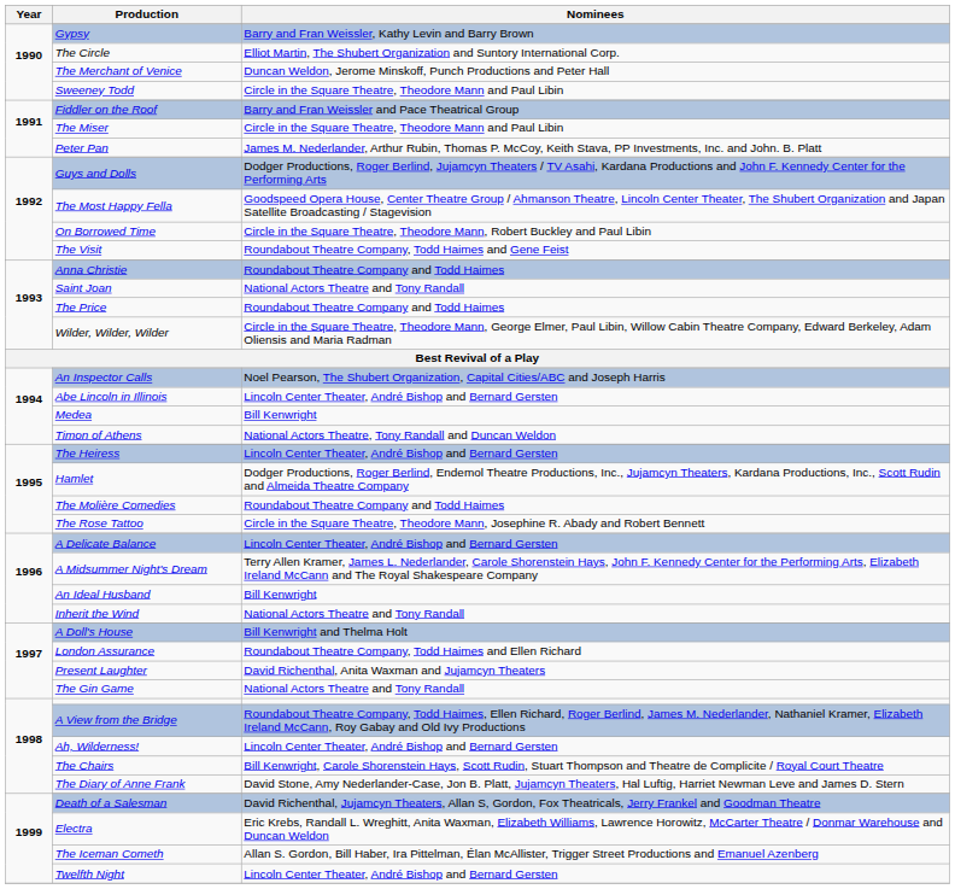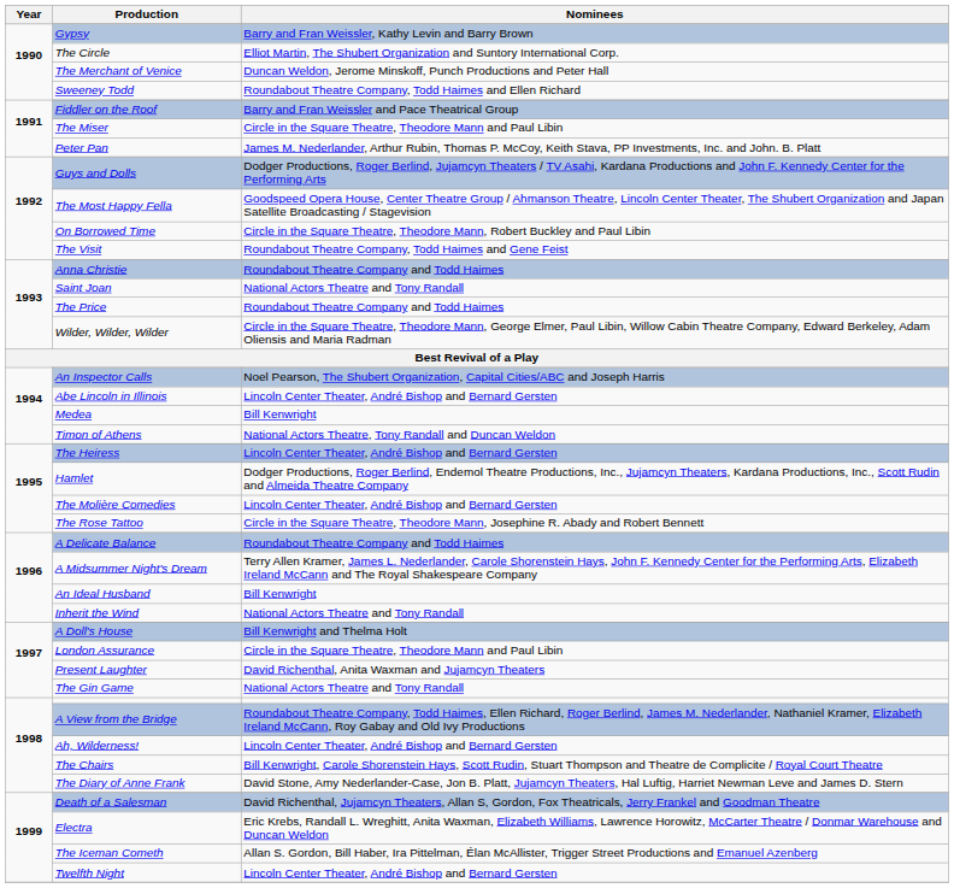Sweeney Todd | Nominees: Circle in the Square Theatre, Theodore Mann and Paul Libin -> Roundabout Theatre Company, Todd Haimes and Ellen Richard
The Molière Comedies | Nominees: Roundabout Theatre Company and Todd Haimes -> Lincoln Center Theater, André Bishop and Bernard Gersten
A Delicate Balance | Nominees: Lincoln Center Theater, André Bishop and Bernard Gersten -> Roundabout Theatre Company and Todd Haimes
London Assurance | Nominees: Roundabout Theatre Company, Todd Haimes and Ellen Richard -> Circle in the Square Theatre, Theodore Mann and Paul Libin
